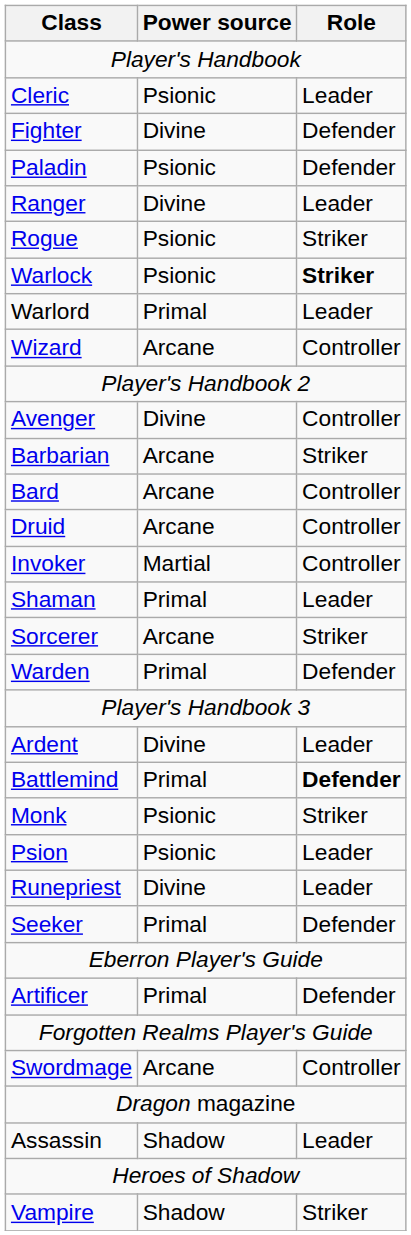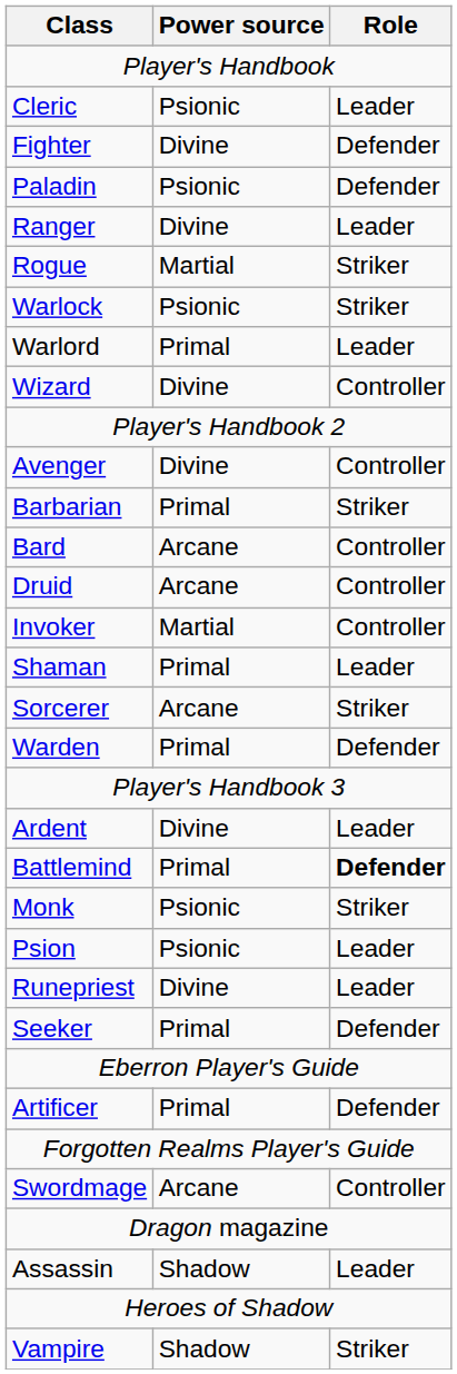Rogue | Power source: Psionic -> Martial
Warlock | Role: bold -> normal
Wizard | Power source: Arcane -> Divine
Barbarian | Power source: Arcane -> Primal
